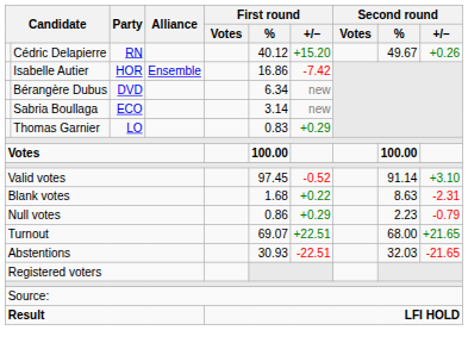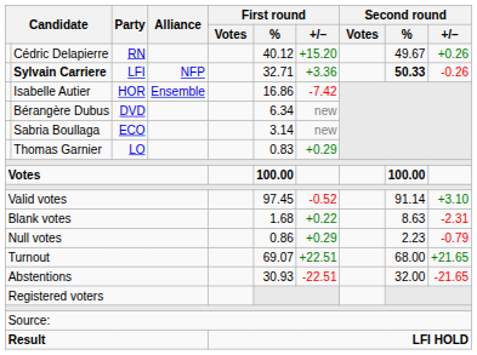+ row: Sylvain Carriere | LFI | NFP | 32.71 | +3.36 | 50.33 | -0.26
Abstentions | Second round / %: 32.03 -> 32.00
